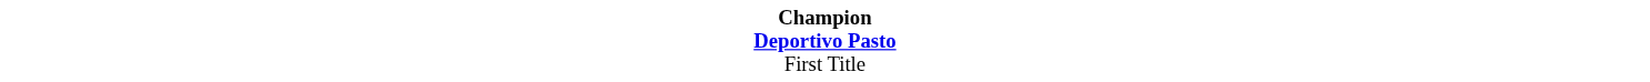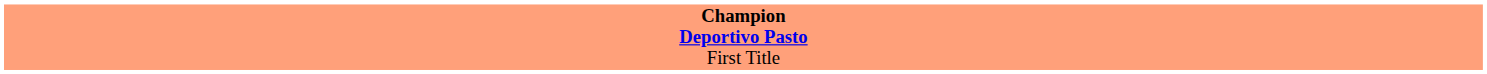row 1 | column 1: no background -> lightsalmon background
